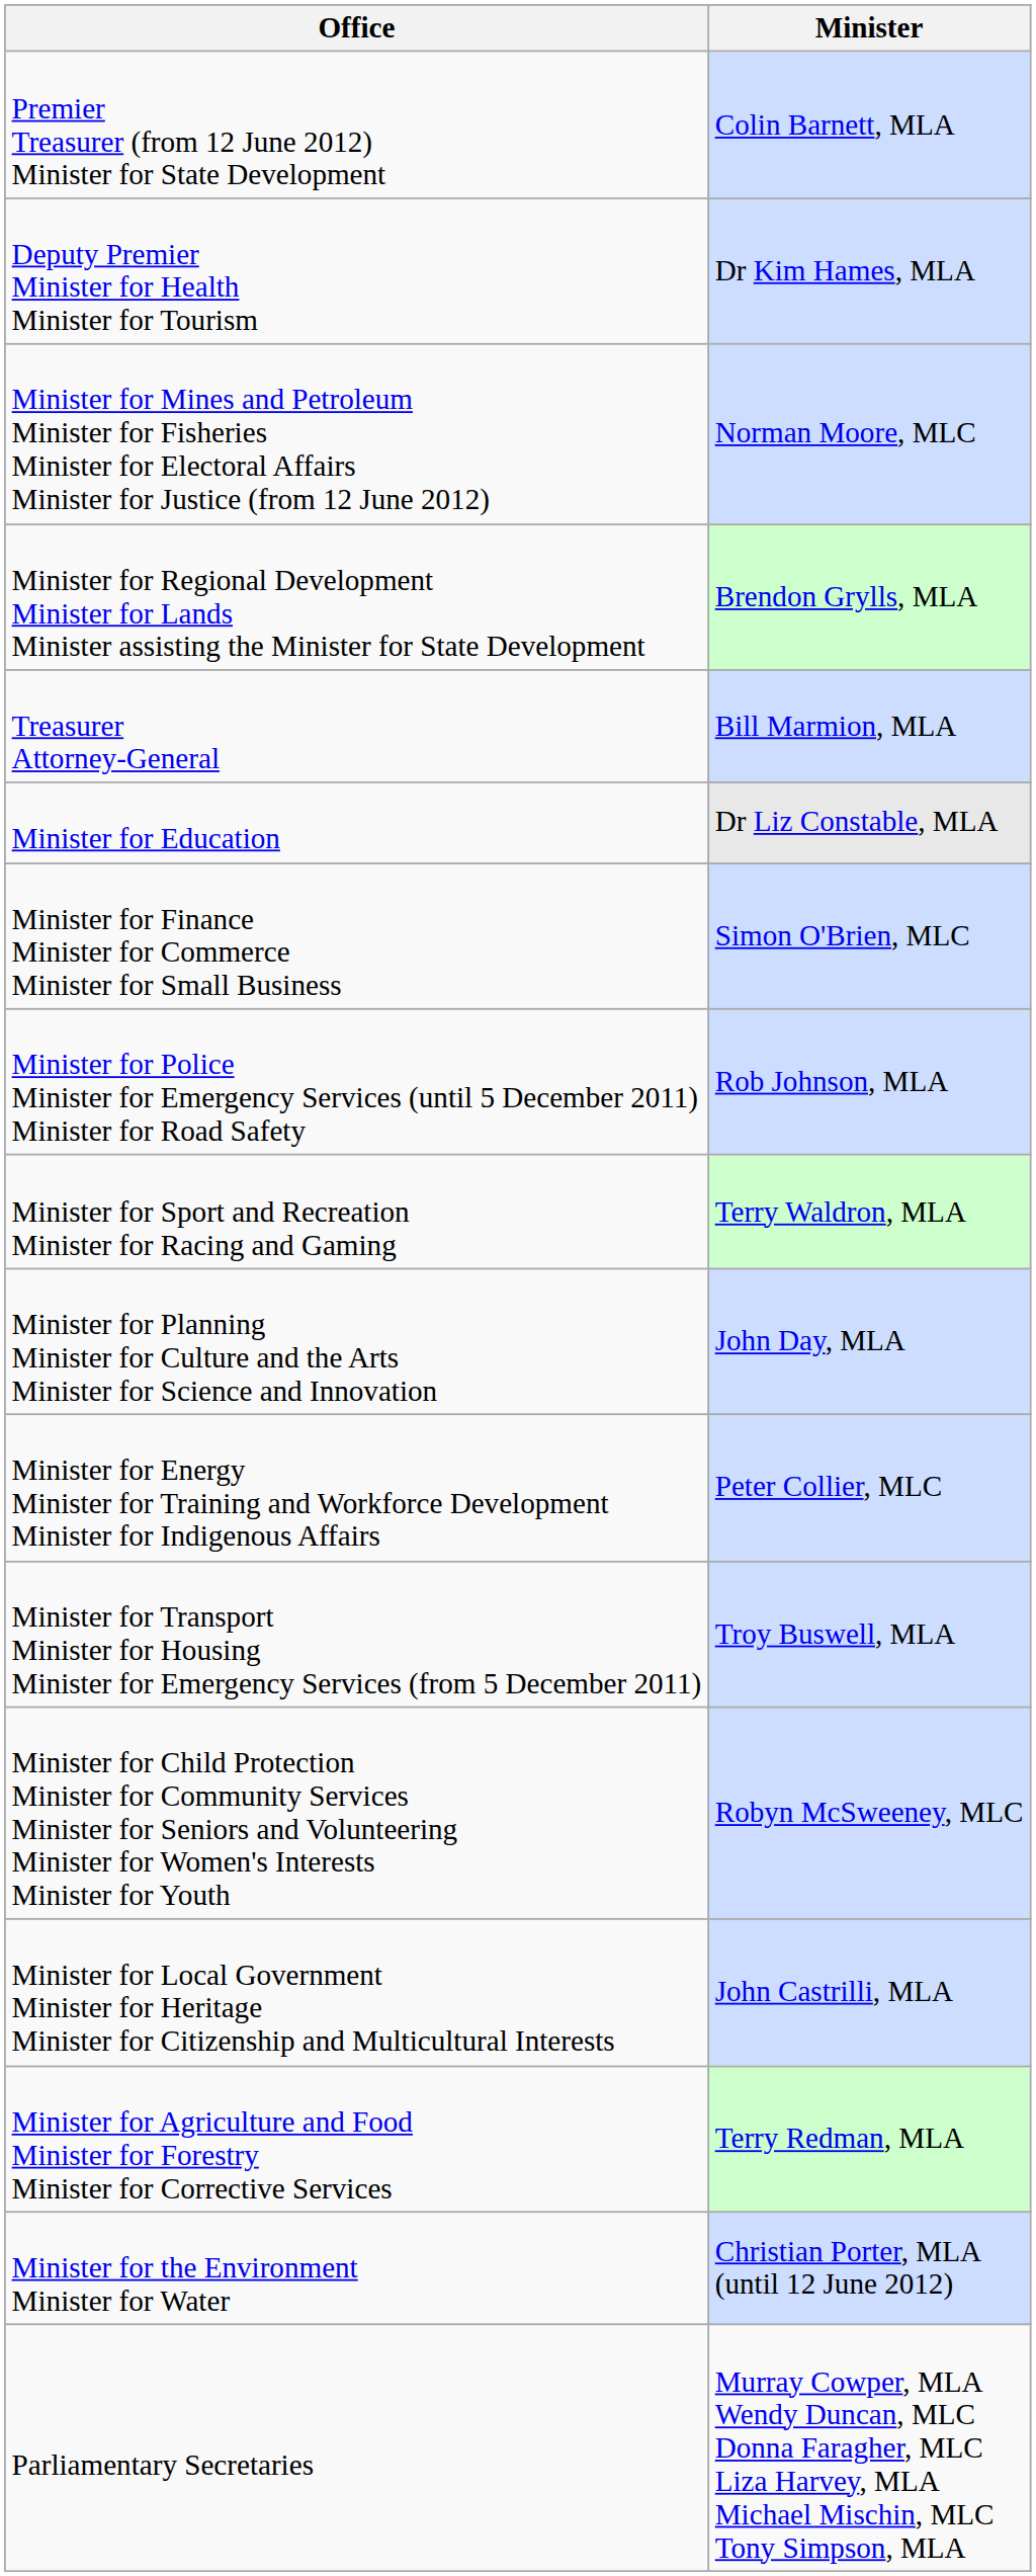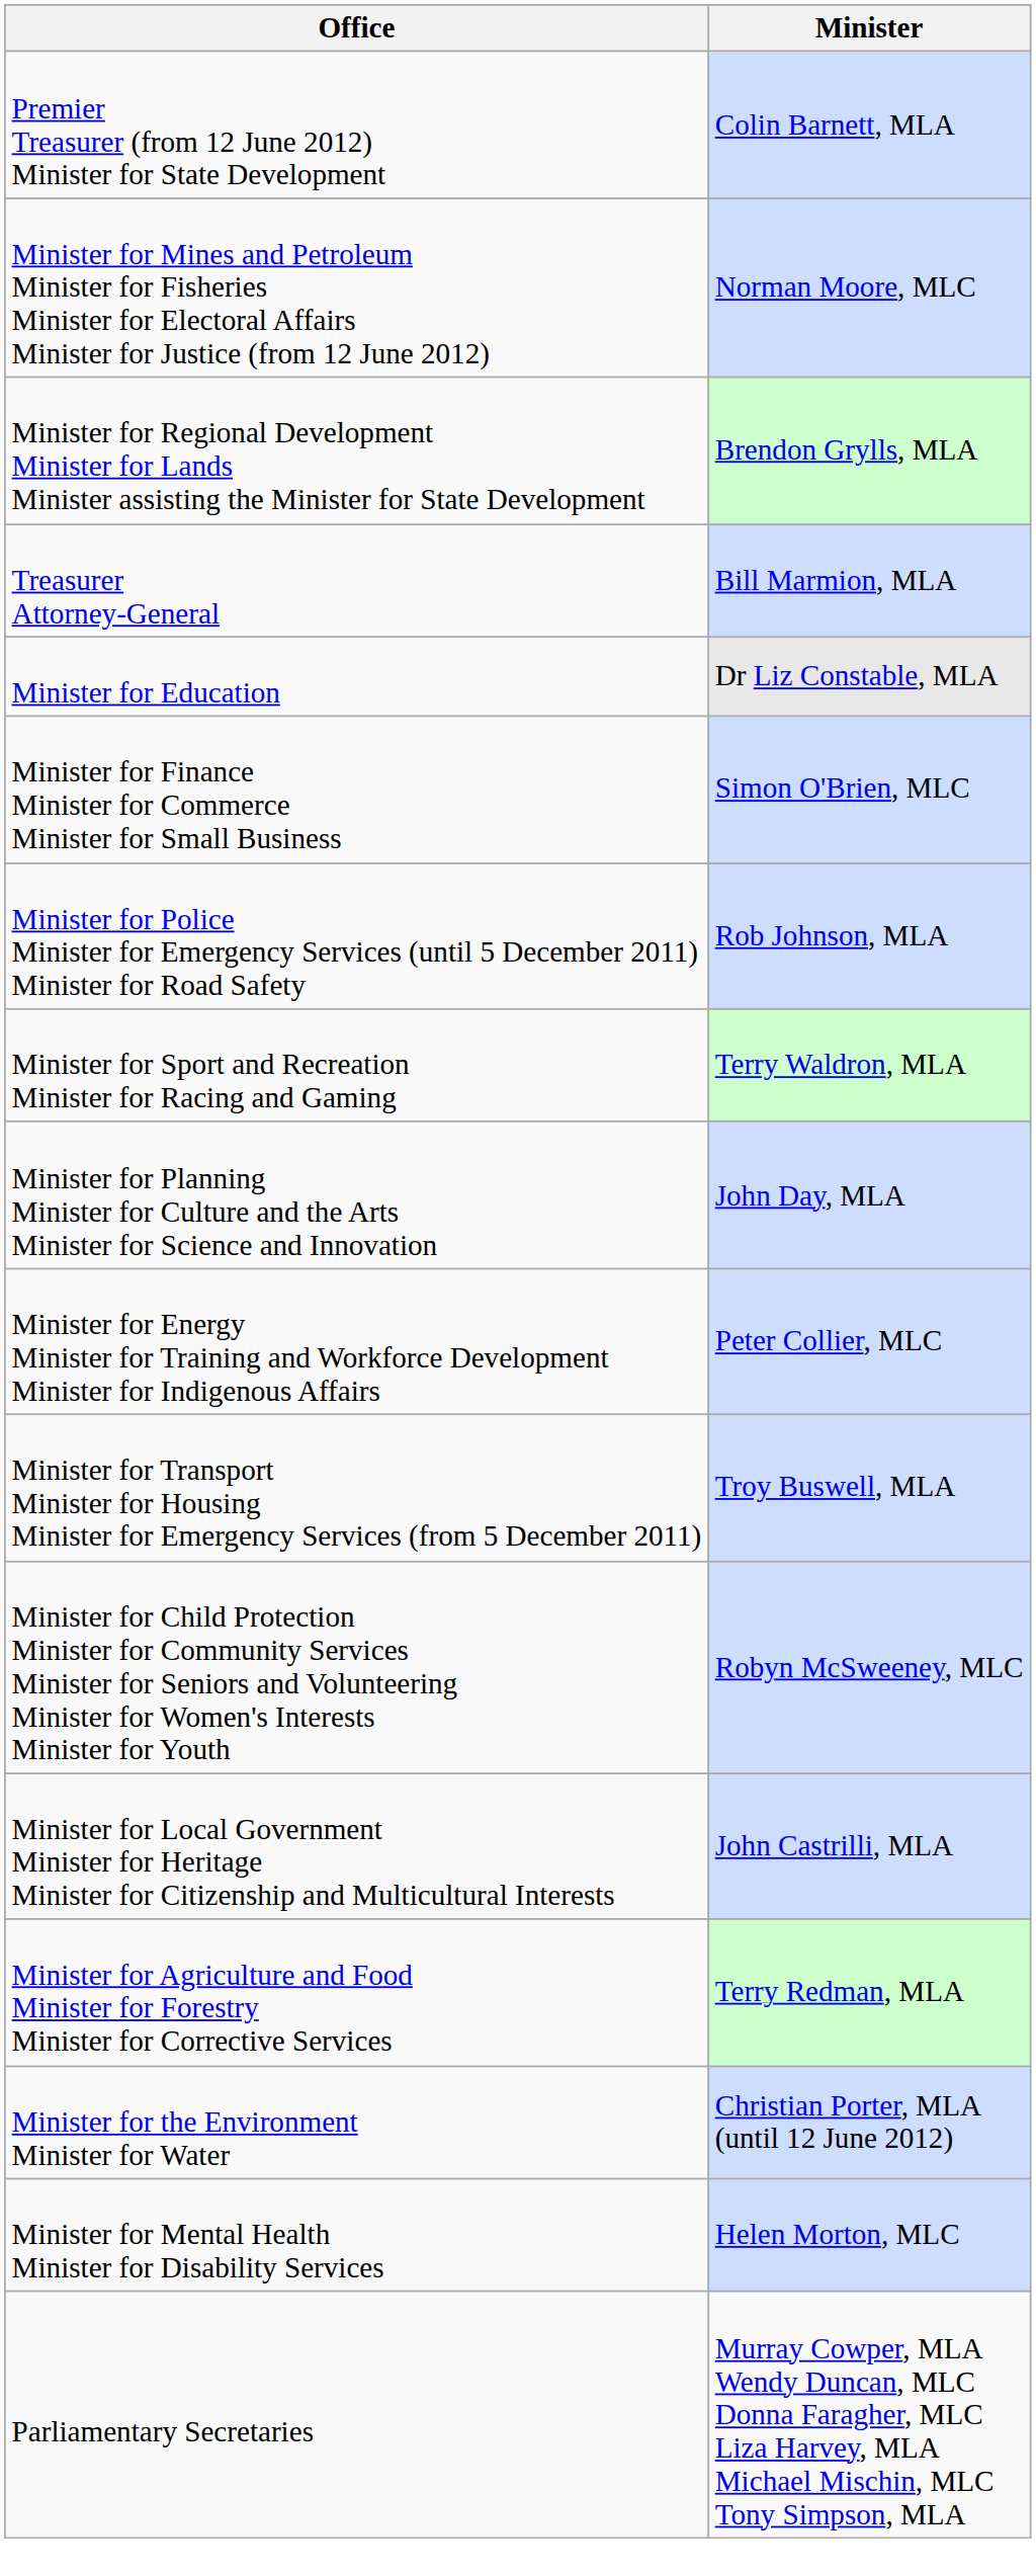- row: Deputy Premier Minister for Health Minister for Tourism | Dr Kim Hames, MLA
+ row: Minister for Mental Health Minister for Disability Services | Helen Morton, MLC
